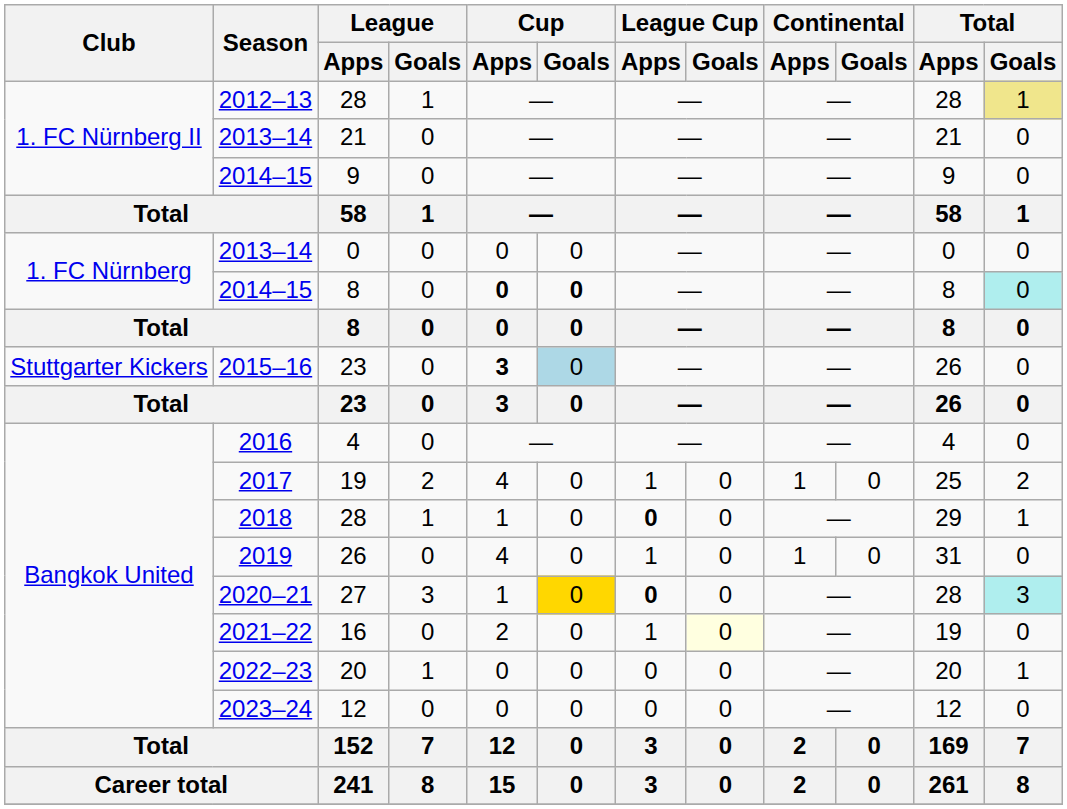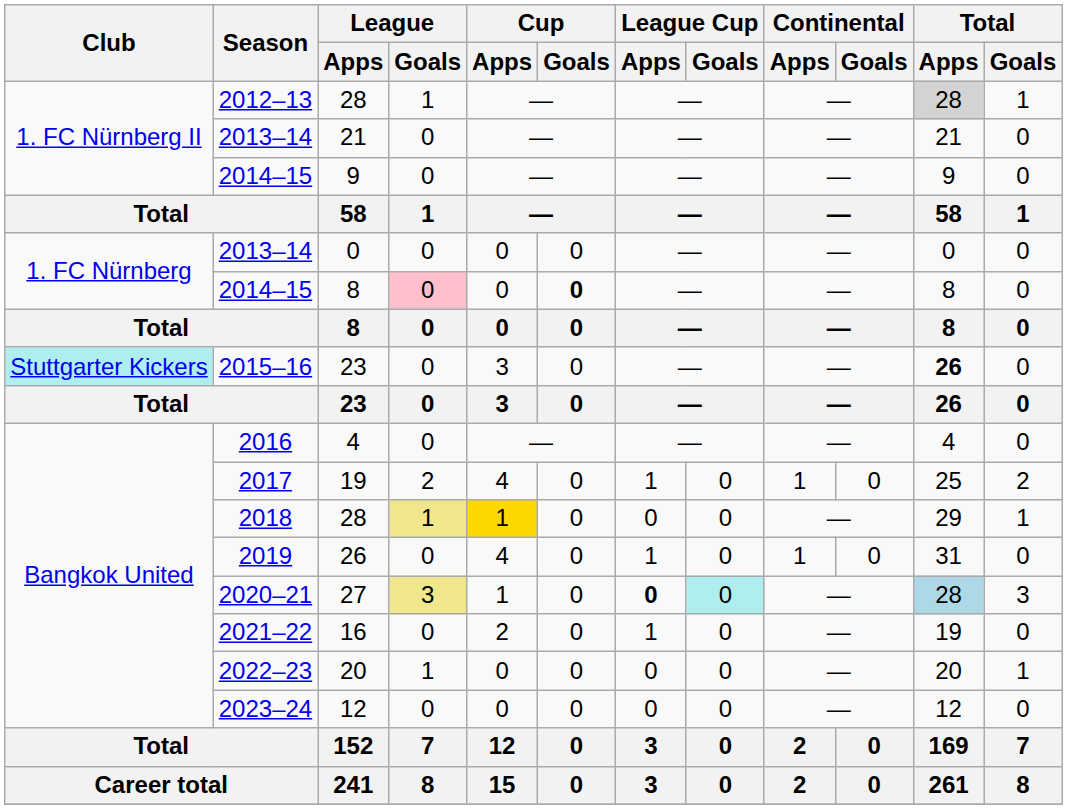2012–13 / 28 | Total / Apps: no background -> lightgrey background
2012–13 / 28 | Total / Goals: khaki background -> no background
2014–15 / 8 | League / Goals: no background -> pink background
2014–15 / 8 | Cup / Apps: bold -> normal
2014–15 / 8 | Total / Goals: paleturquoise background -> no background
2015–16 / 23 | Club: no background -> paleturquoise background
2015–16 / 23 | Cup / Apps: bold -> normal
2015–16 / 23 | Cup / Goals: lightblue background -> no background
2015–16 / 23 | Total / Apps: normal -> bold
2018 / 28 | League / Goals: no background -> khaki background
2018 / 28 | Cup / Apps: no background -> gold background
2018 / 28 | League Cup / Apps: bold -> normal
27 | League / Goals: no background -> khaki background
27 | Cup / Goals: gold background -> no background
27 | League Cup / Goals: no background -> paleturquoise background
27 | Total / Apps: no background -> lightblue background
27 | Total / Goals: paleturquoise background -> no background
16 | League Cup / Goals: lightyellow background -> no background
